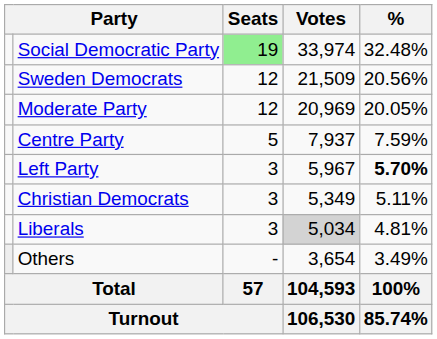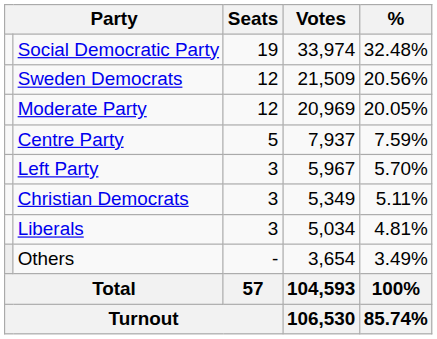Social Democratic Party | Seats: lightgreen background -> no background
Left Party | %: bold -> normal
Liberals | Votes: lightgrey background -> no background
